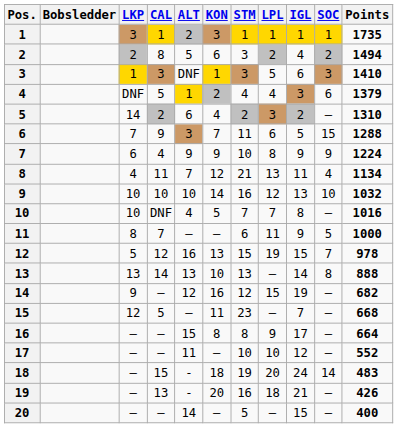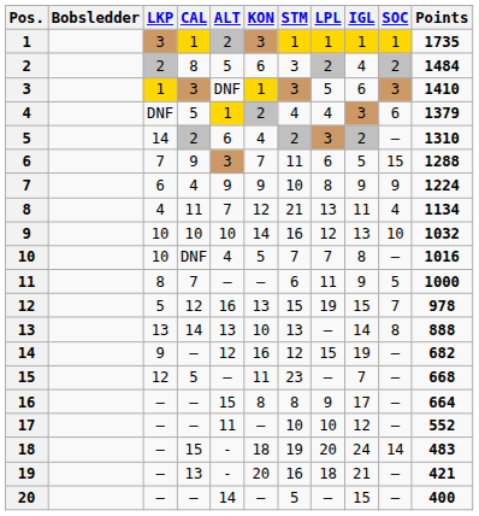row 3 | Points: 1494 -> 1484
row 20 | Points: 426 -> 421
